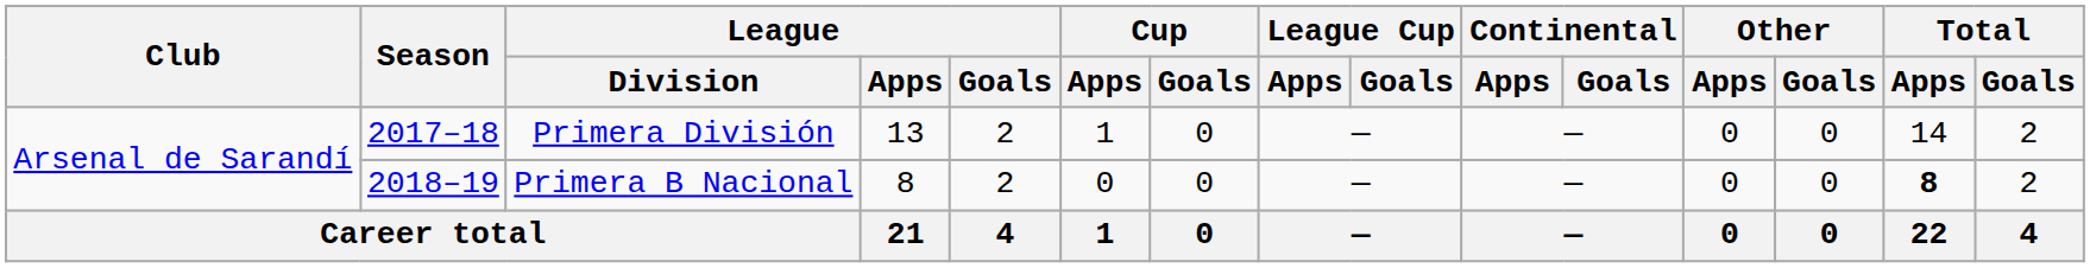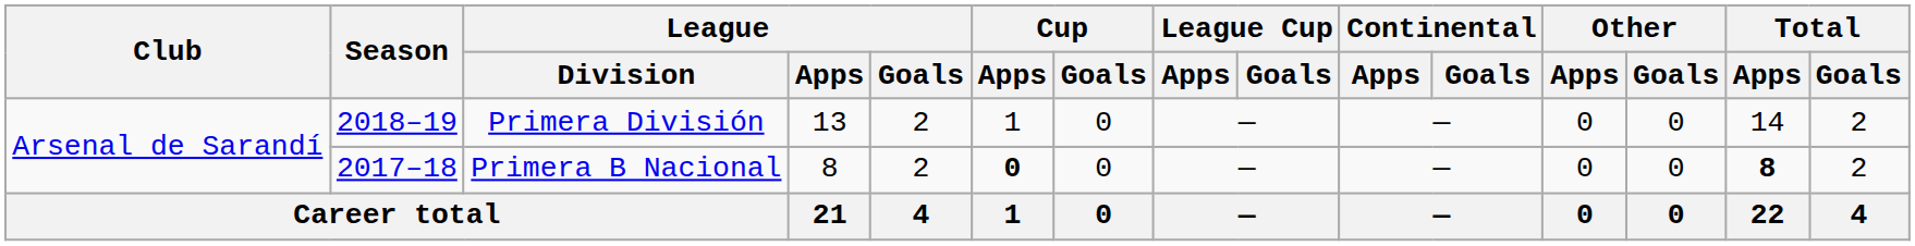Primera División | Season: 2017–18 -> 2018–19
Primera B Nacional | Season: 2018–19 -> 2017–18
Primera B Nacional | Cup / Apps: normal -> bold
